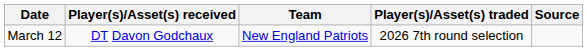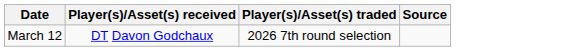- column: Team | New England Patriots
